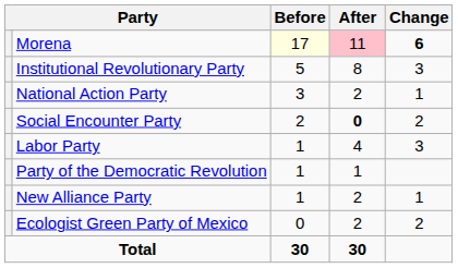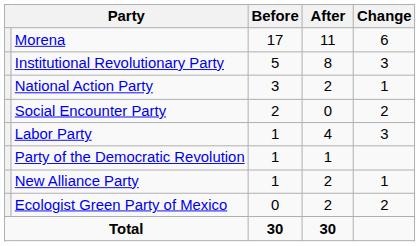Morena | Before: lightyellow background -> no background
Morena | After: pink background -> no background
Morena | Change: bold -> normal
Social Encounter Party | After: bold -> normal
